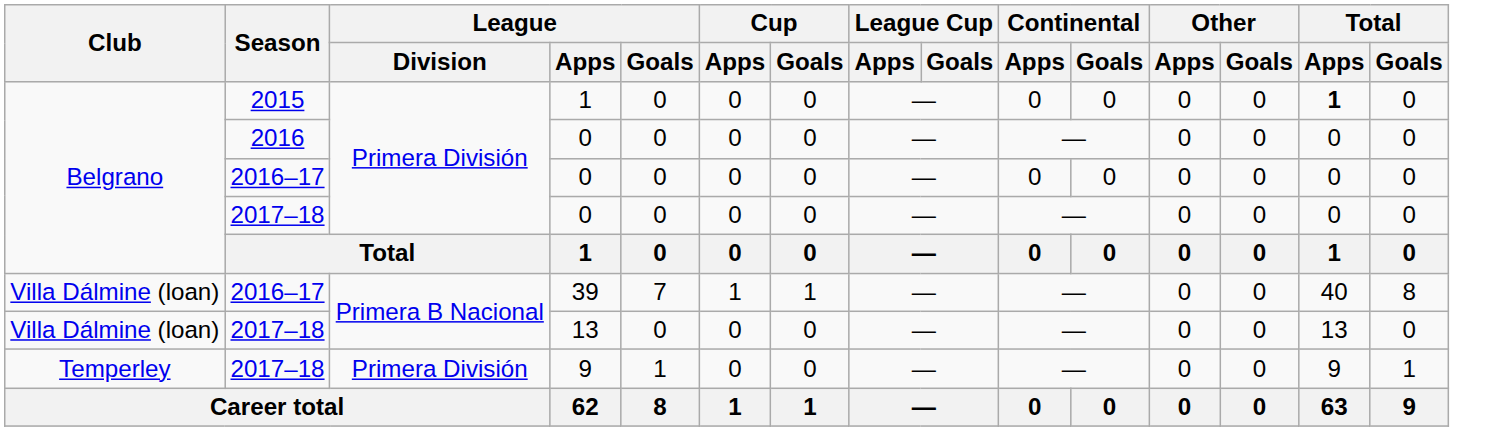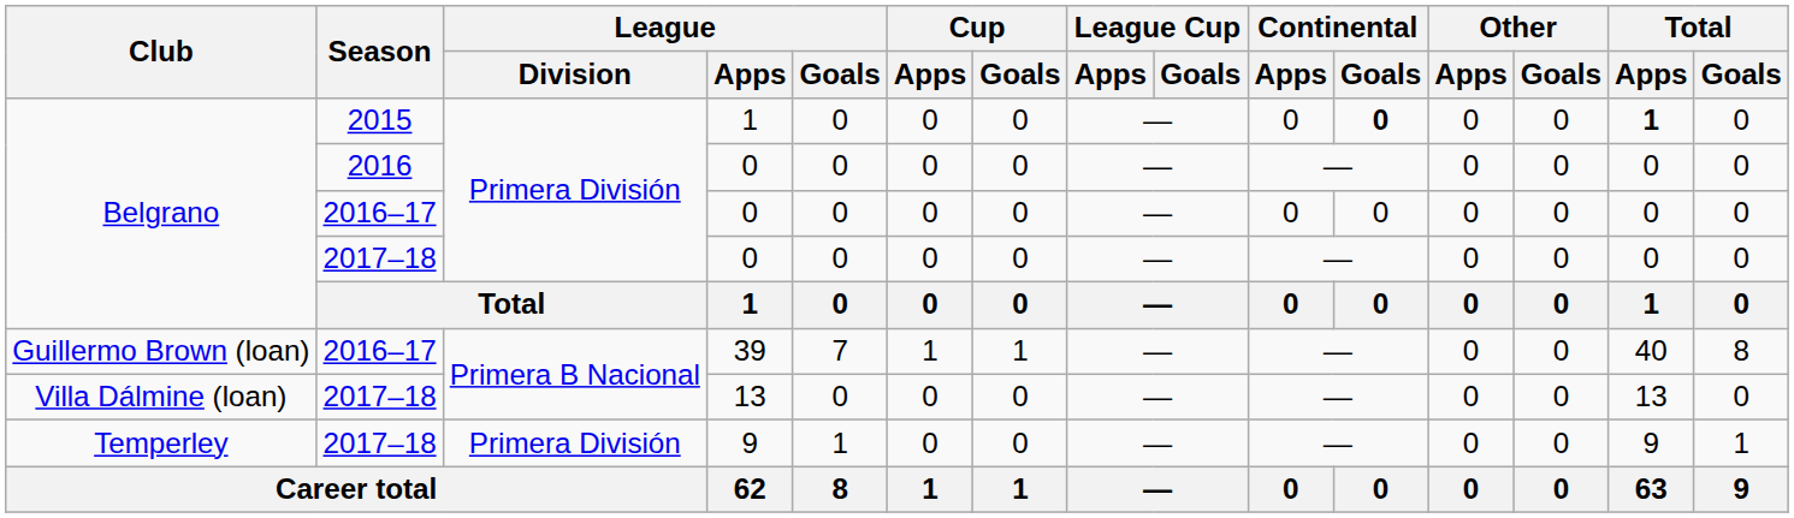2015 / 1 | Continental / Goals: normal -> bold
39 | Club: Villa Dálmine (loan) -> Guillermo Brown (loan)
